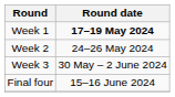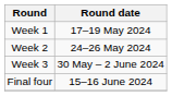Week 1 | Round date: bold -> normal
